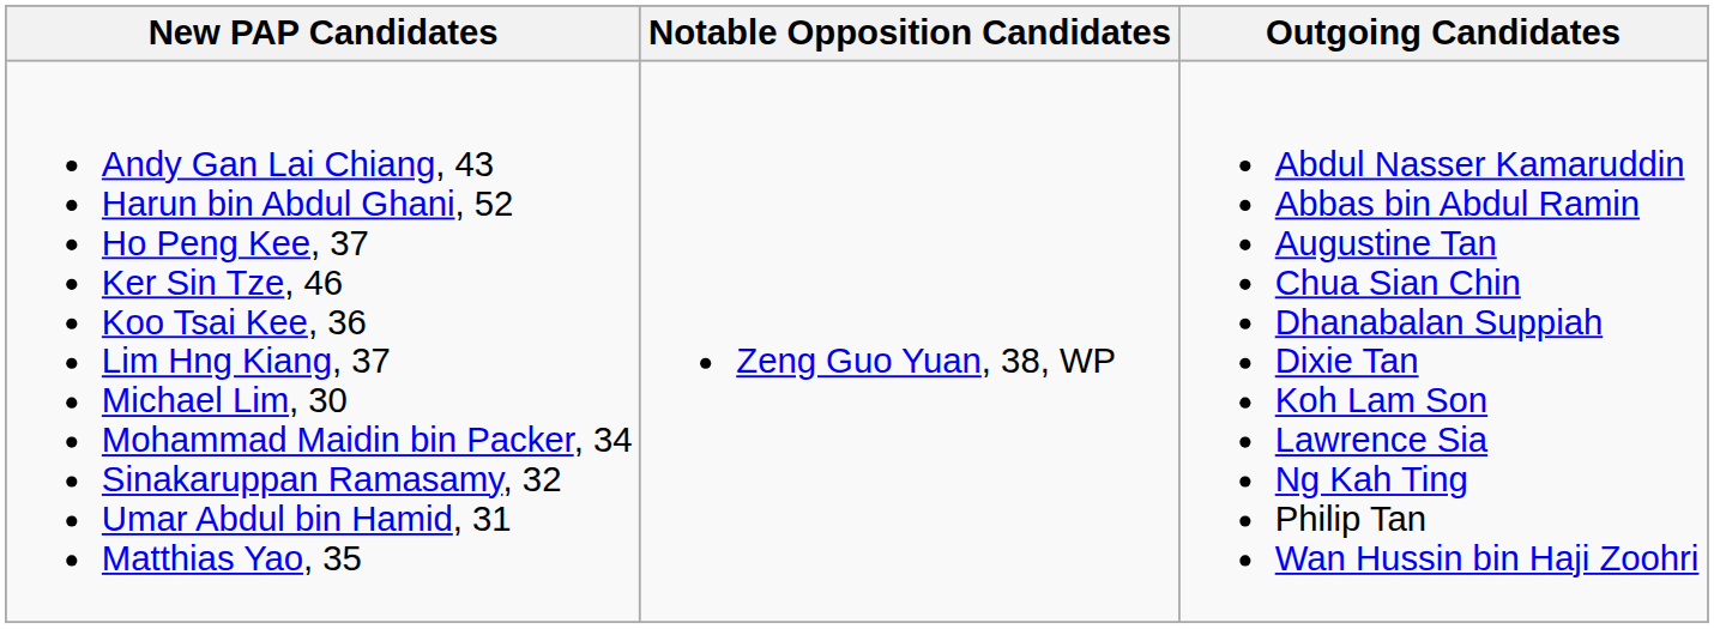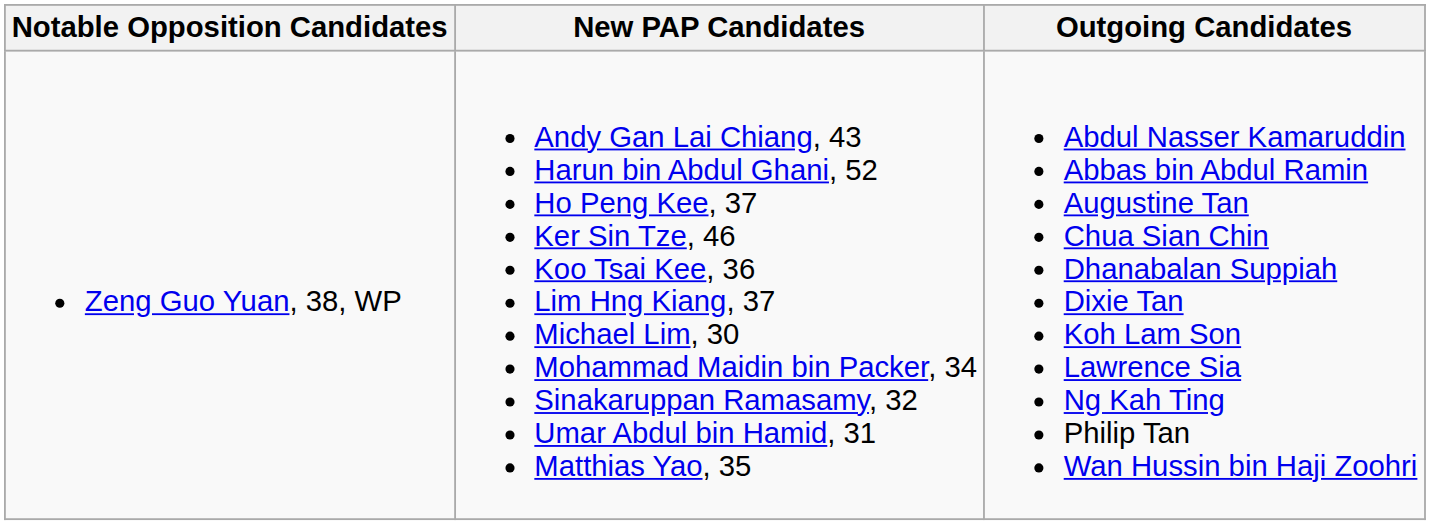columns swapped: New PAP Candidates <-> Notable Opposition Candidates
